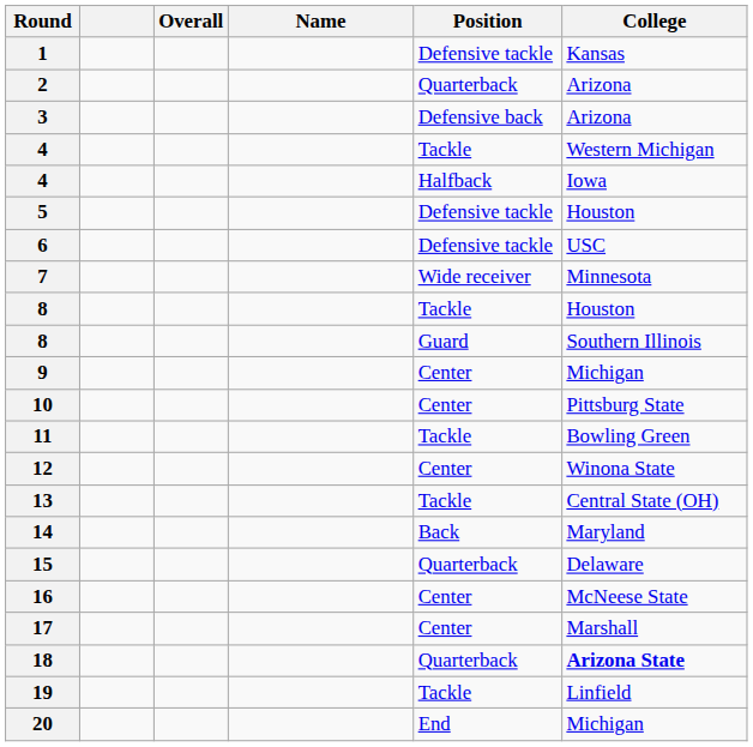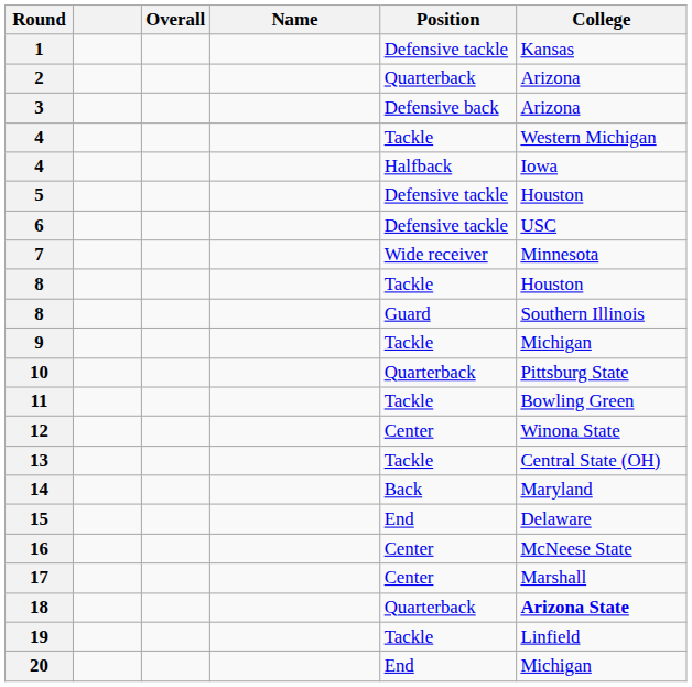9 | Position: Center -> Tackle
10 | Position: Center -> Quarterback
15 | Position: Quarterback -> End
